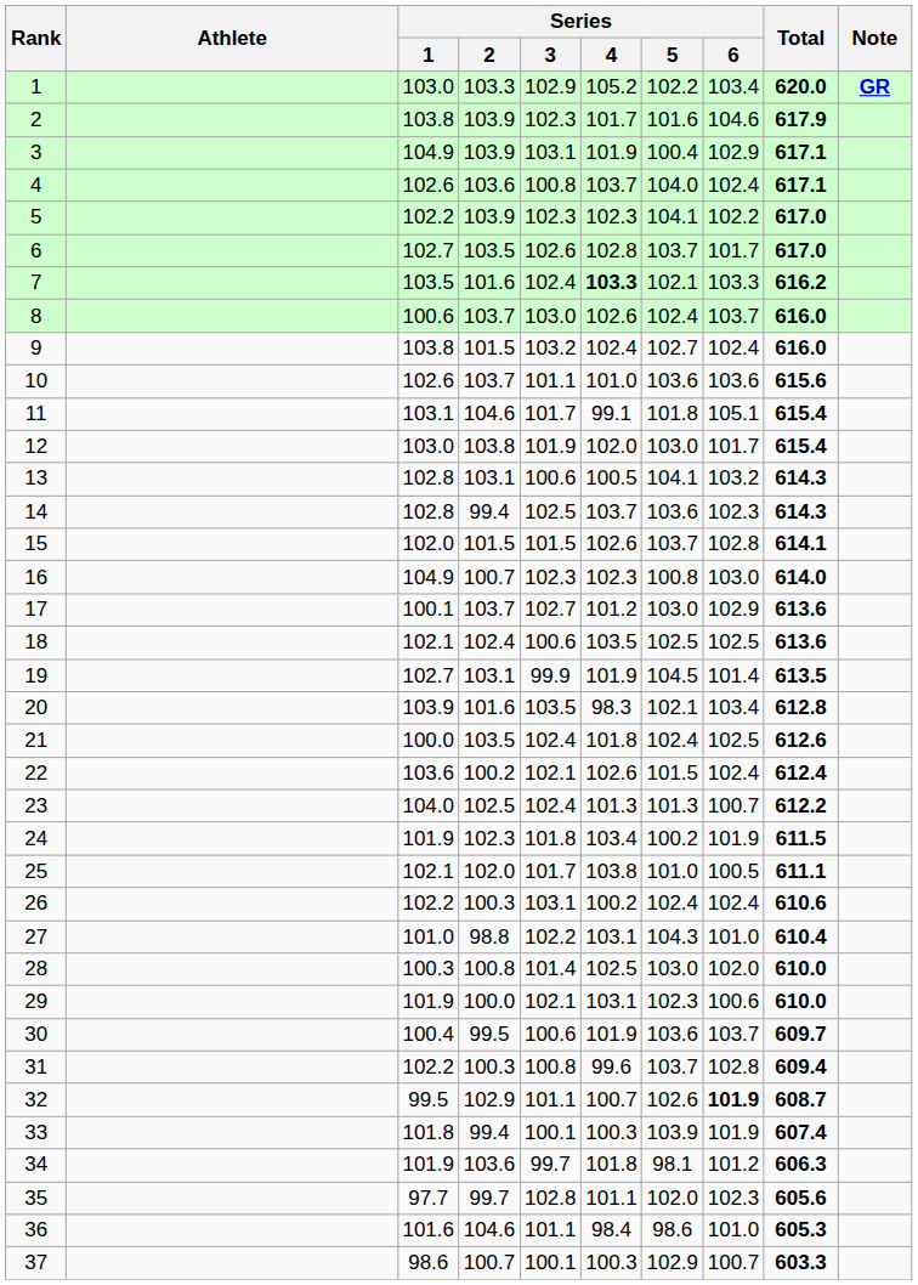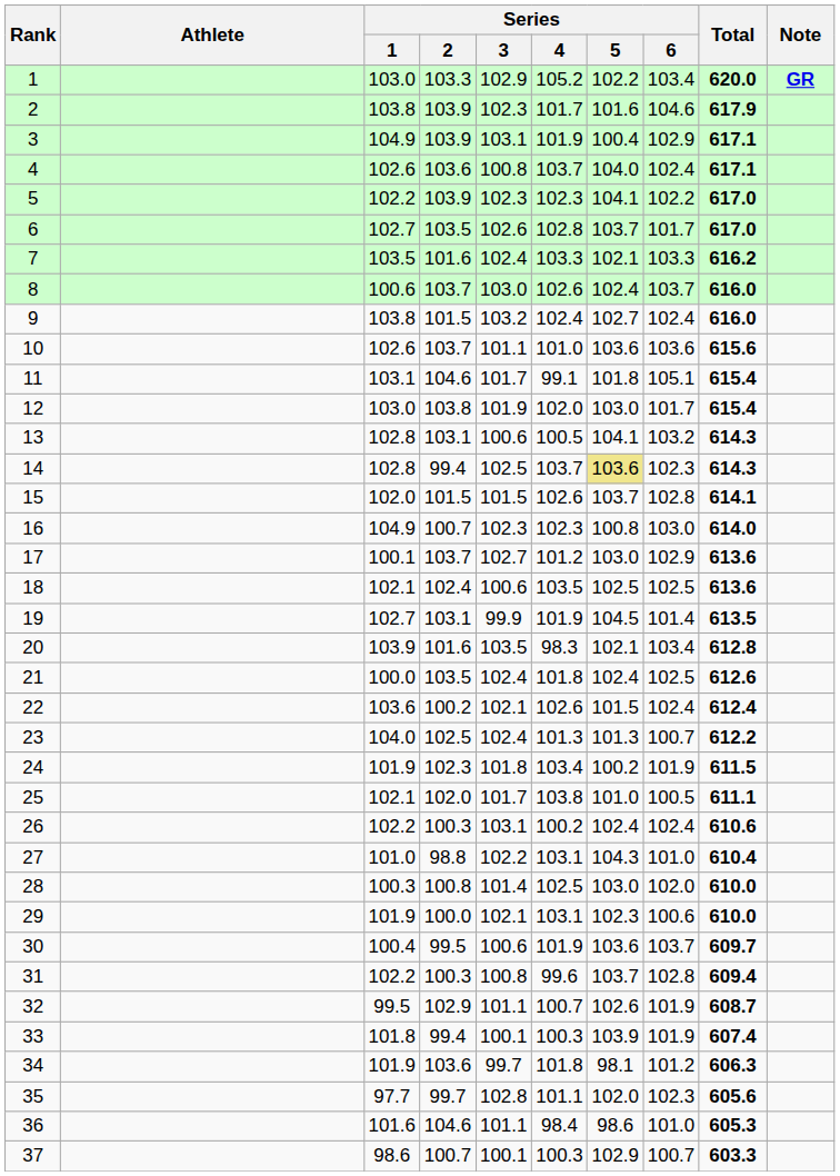7 | Series / 4: bold -> normal
14 | Series / 5: no background -> khaki background
32 | Series / 6: bold -> normal
